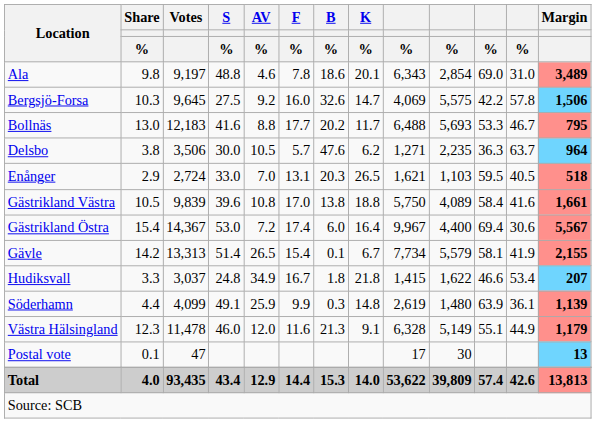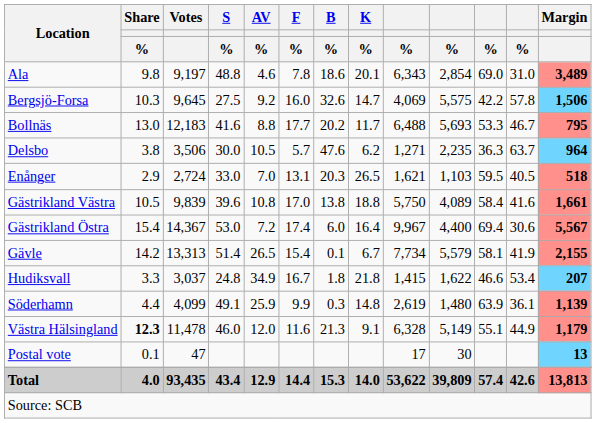Västra Hälsingland | Share / %: normal -> bold
